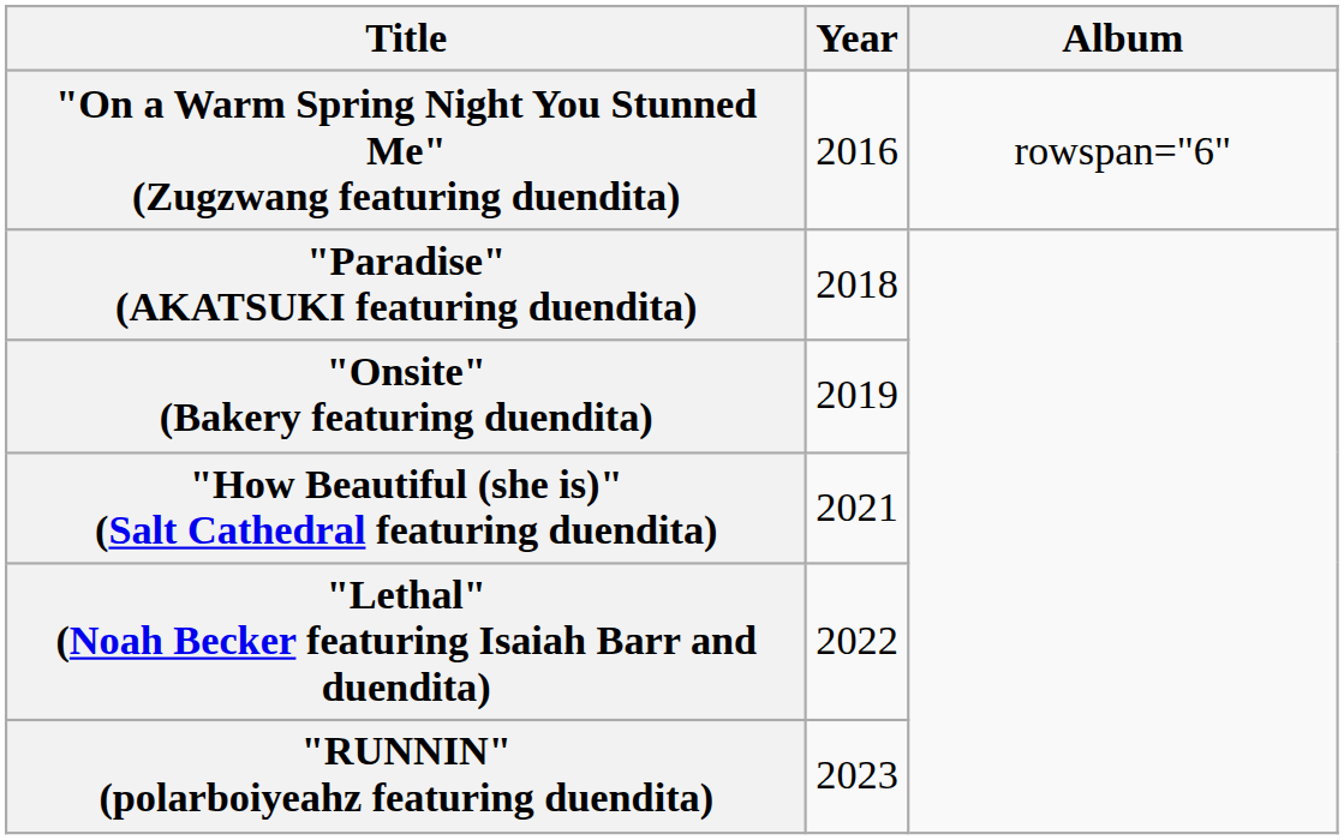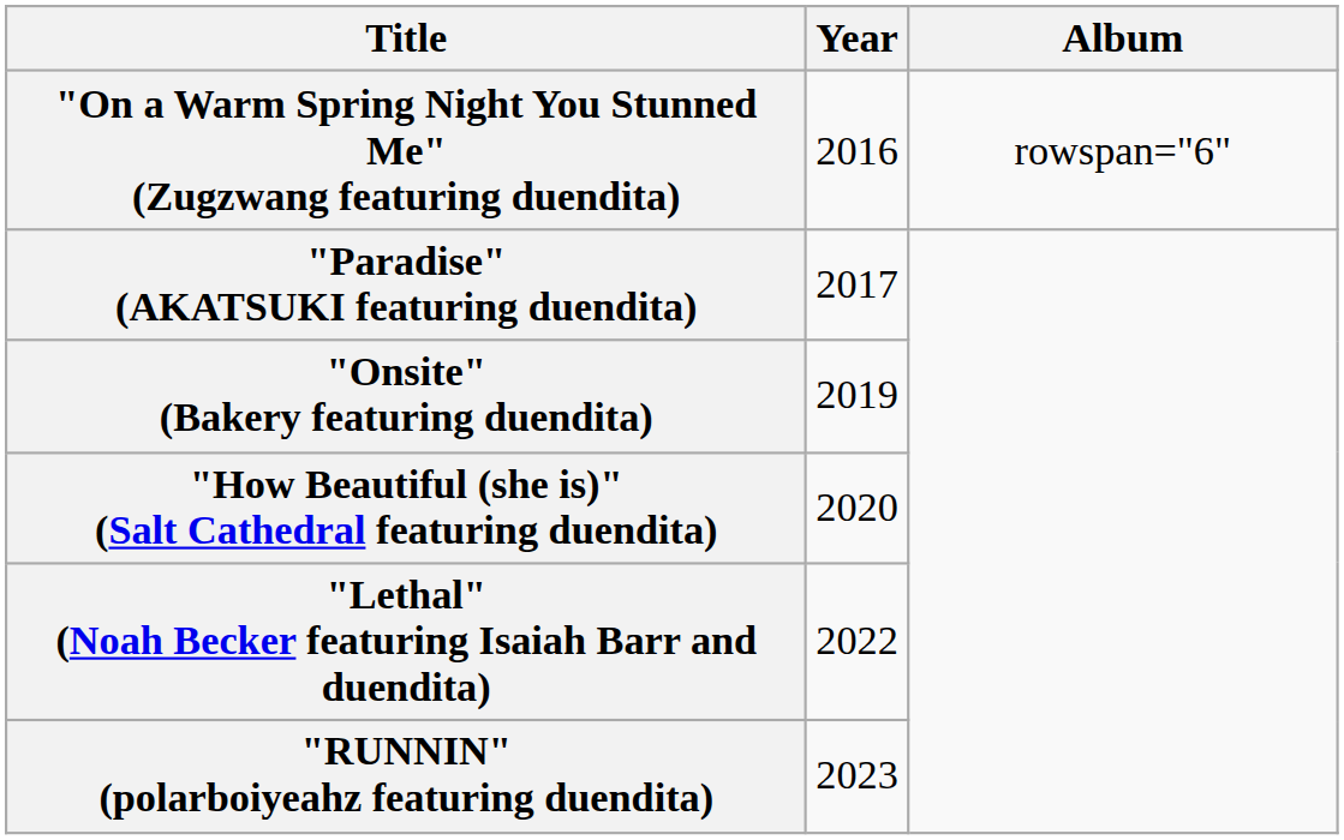"Paradise" (AKATSUKI featuring duendita) | Year: 2018 -> 2017
"How Beautiful (she is)" (Salt Cathedral featuring duendita) | Year: 2021 -> 2020
